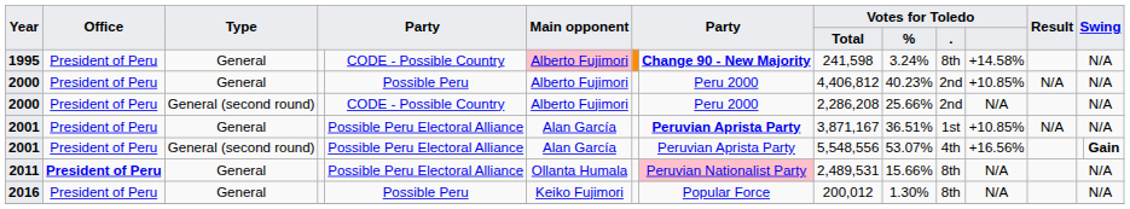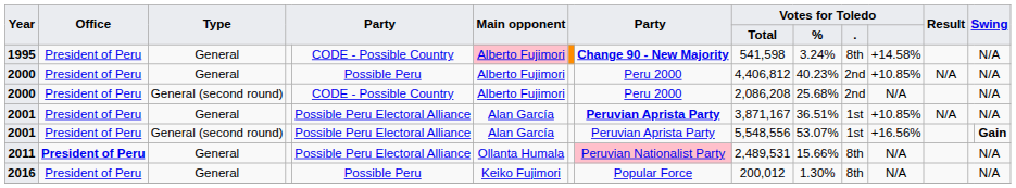1995 | Votes for Toledo / Total: 241,598 -> 541,598
2000 / General (second round) | Votes for Toledo / Total: 2,286,208 -> 2,086,208
2000 / General (second round) | Votes for Toledo / %: 25.66% -> 25.68%
2001 / General (second round) | Votes for Toledo / .: 4th -> 1st
